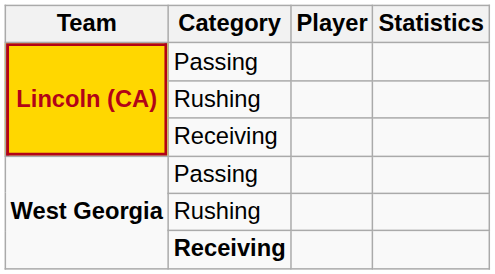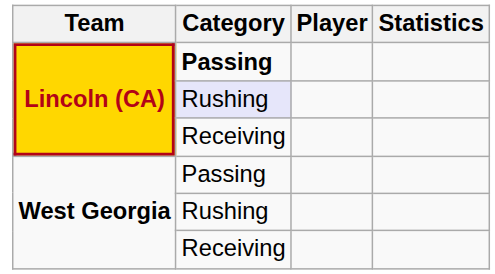Lincoln (CA) / Passing | Category: normal -> bold
Lincoln (CA) / Rushing | Category: no background -> lavender background
West Georgia / Receiving | Category: bold -> normal
